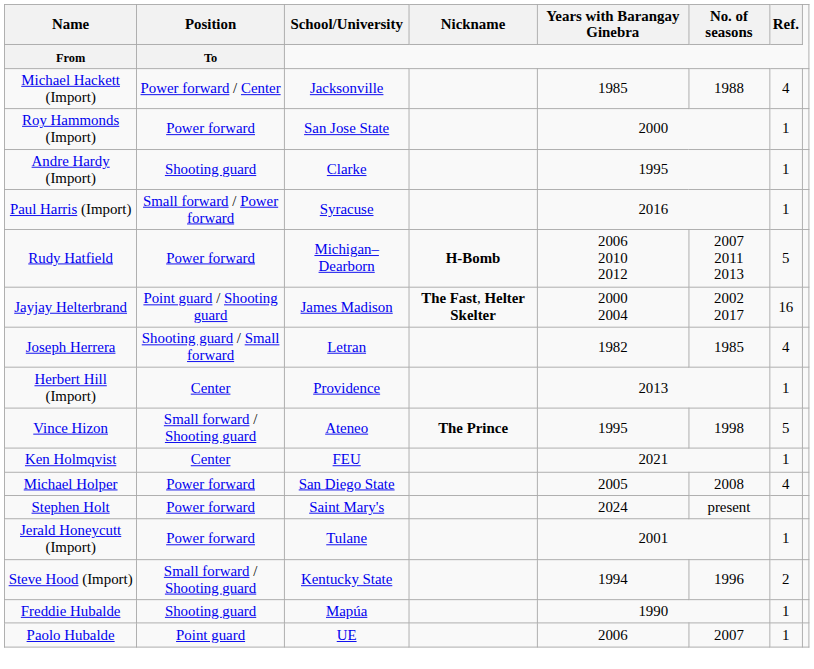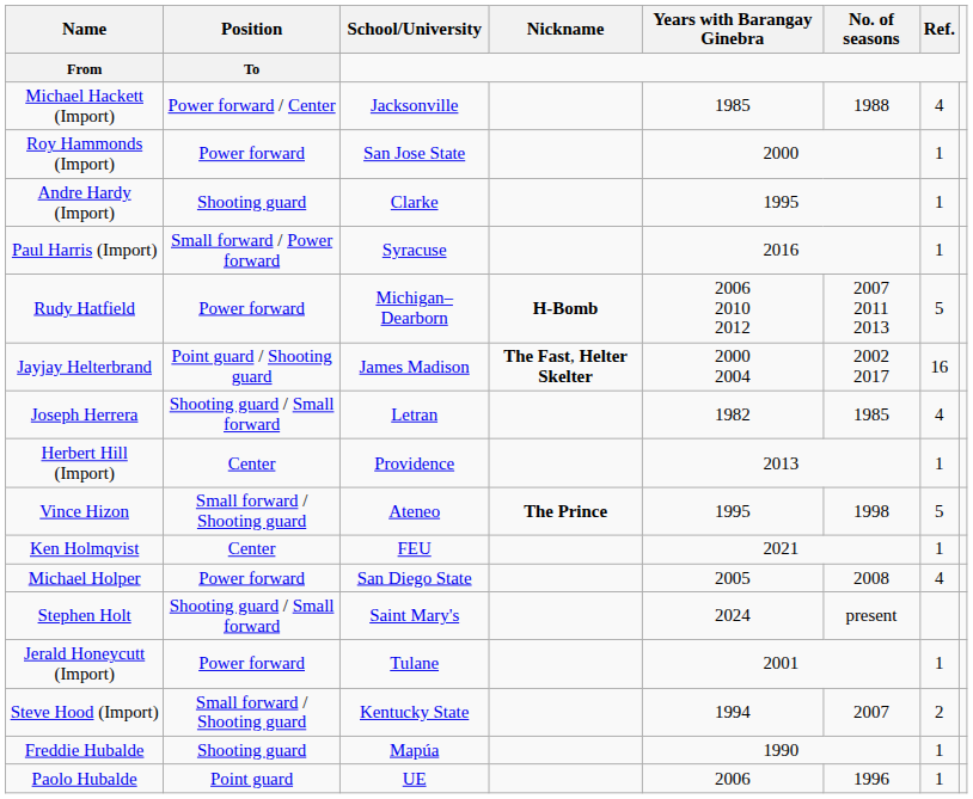Stephen Holt | Position / To: Power forward -> Shooting guard / Small forward
Steve Hood (Import) | No. of seasons: 1996 -> 2007
Paolo Hubalde | No. of seasons: 2007 -> 1996
